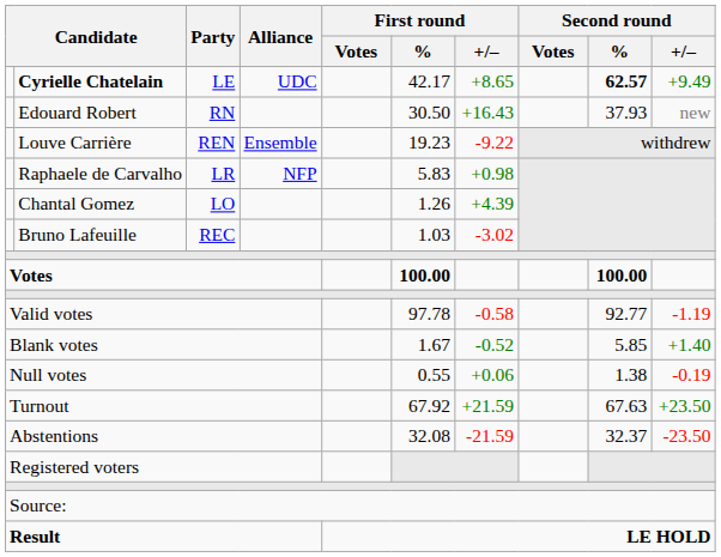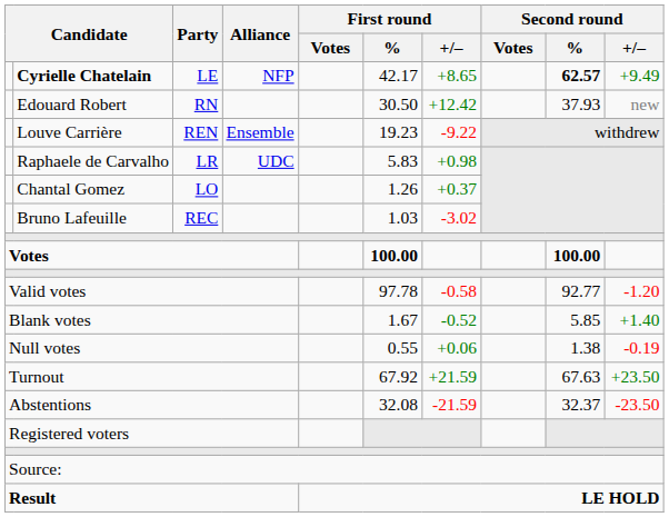Cyrielle Chatelain | Alliance: UDC -> NFP
Edouard Robert | First round / +/–: +16.43 -> +12.42
Raphaele de Carvalho | Alliance: NFP -> UDC
Chantal Gomez | First round / +/–: +4.39 -> +0.37
Valid votes | Second round / +/–: -1.19 -> -1.20
